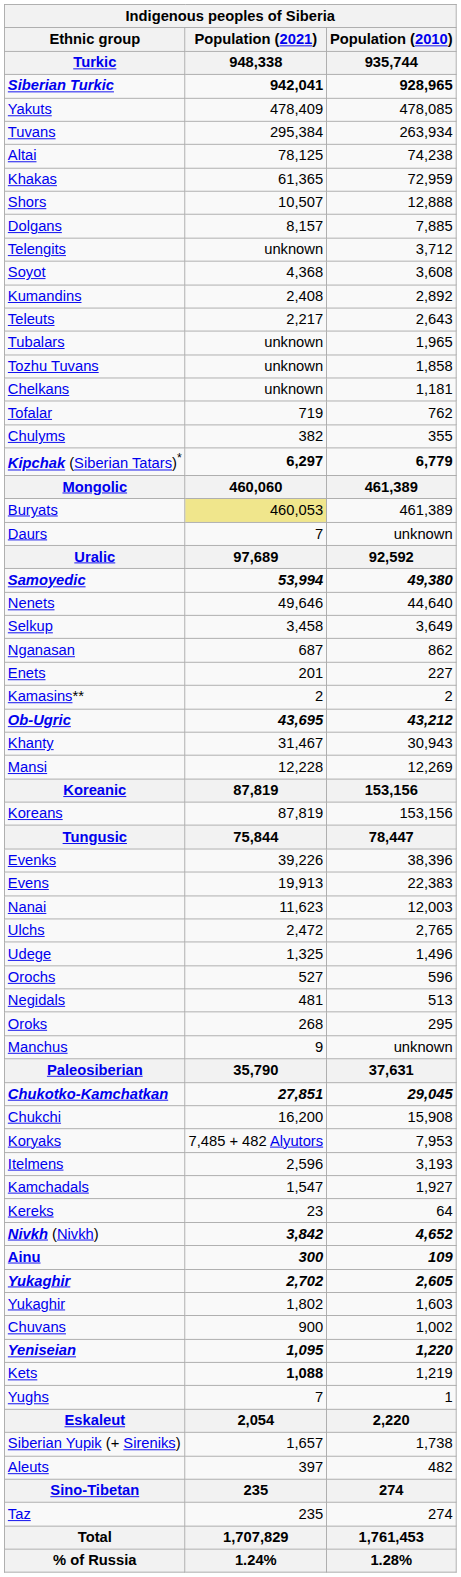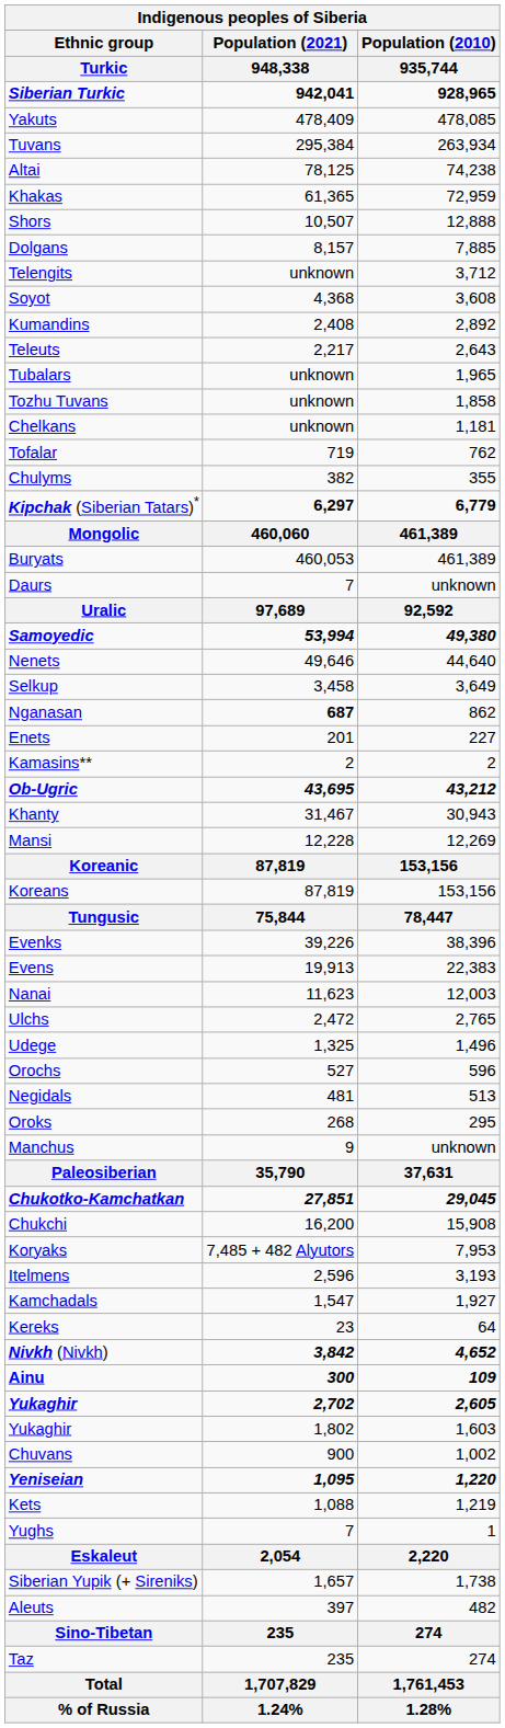Buryats | Population (2021) / 948,338: khaki background -> no background
Nganasan | Population (2021) / 948,338: normal -> bold
Kets | Population (2021) / 948,338: bold -> normal
